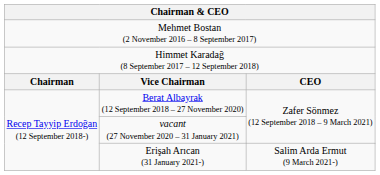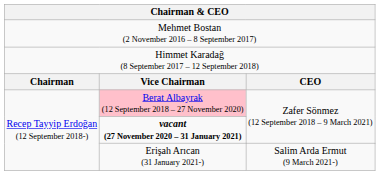Berat Albayrak (12 September 2018 – 27 November 2020) | column 2: no background -> pink background
vacant (27 November 2020 – 31 January 2021) | column 2: normal -> bold
